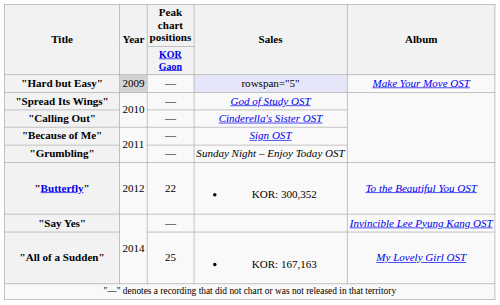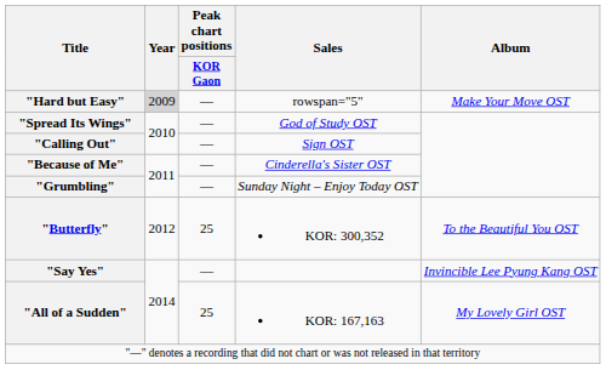"Hard but Easy" | Sales: lavender background -> no background
"Calling Out" | Sales: Cinderella's Sister OST -> Sign OST
"Because of Me" | Sales: Sign OST -> Cinderella's Sister OST
"Butterfly" | Peak chart positions / KOR Gaon: 22 -> 25
